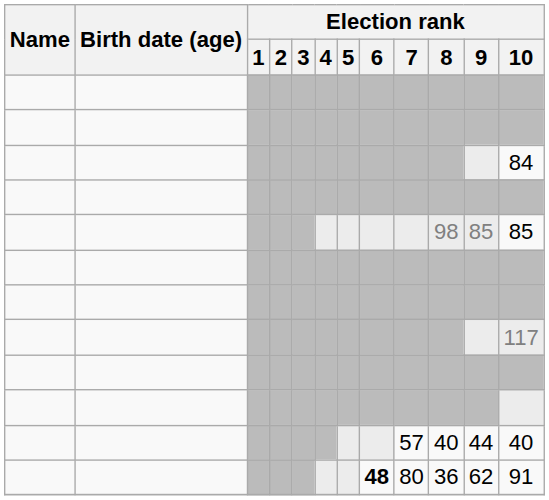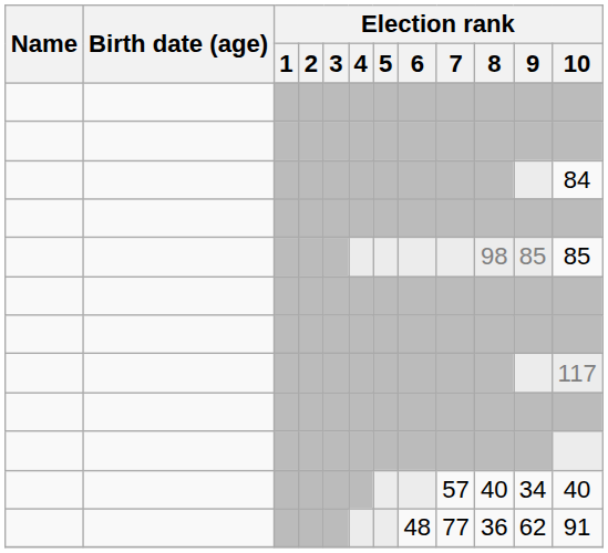row 13 | Election rank / 9: 44 -> 34
row 14 | Election rank / 6: bold -> normal
row 14 | Election rank / 7: 80 -> 77
